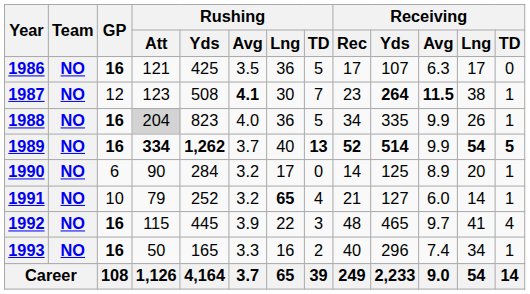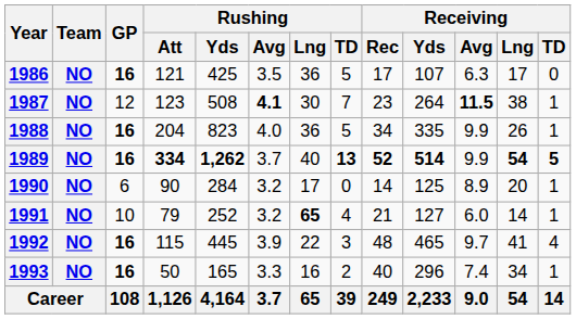1987 | Receiving / Yds: bold -> normal
1988 | Rushing / Att: lightgrey background -> no background
